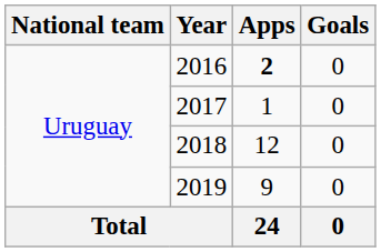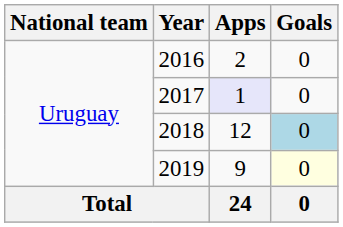2016 | Apps: bold -> normal
2017 | Apps: no background -> lavender background
2018 | Goals: no background -> lightblue background
2019 | Goals: no background -> lightyellow background
